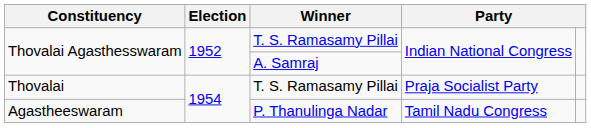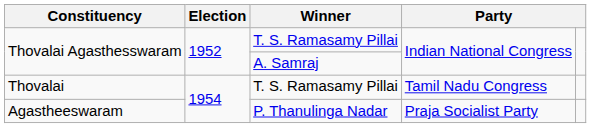Thovalai | column 4: Praja Socialist Party -> Tamil Nadu Congress
Agastheeswaram | column 4: Tamil Nadu Congress -> Praja Socialist Party
